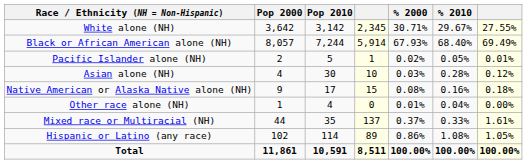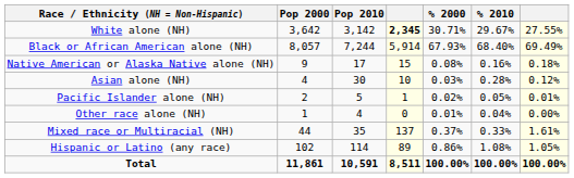White alone (NH) | column 4: normal -> bold
rows swapped: Native American or Alaska Native alone (NH) <-> Pacific Islander alone (NH)
